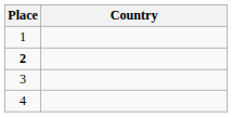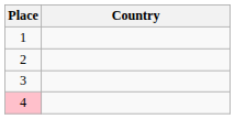2 | Place: bold -> normal
4 | Place: no background -> pink background
